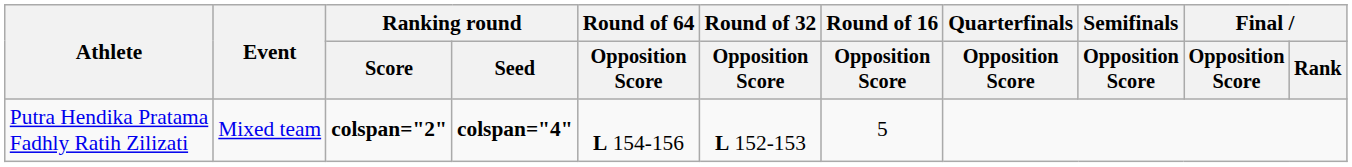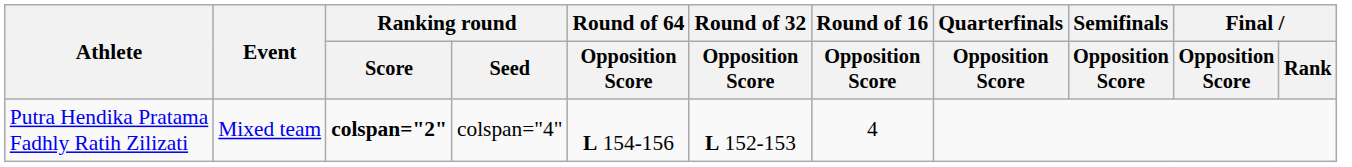Putra Hendika Pratama Fadhly Ratih Zilizati | Ranking round / Seed: bold -> normal
Putra Hendika Pratama Fadhly Ratih Zilizati | Round of 16 / Opposition Score: 5 -> 4
